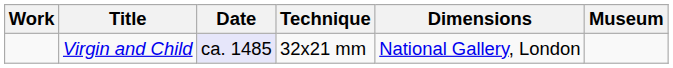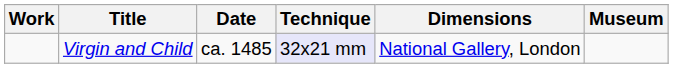Virgin and Child | Date: lavender background -> no background
Virgin and Child | Technique: no background -> lavender background
